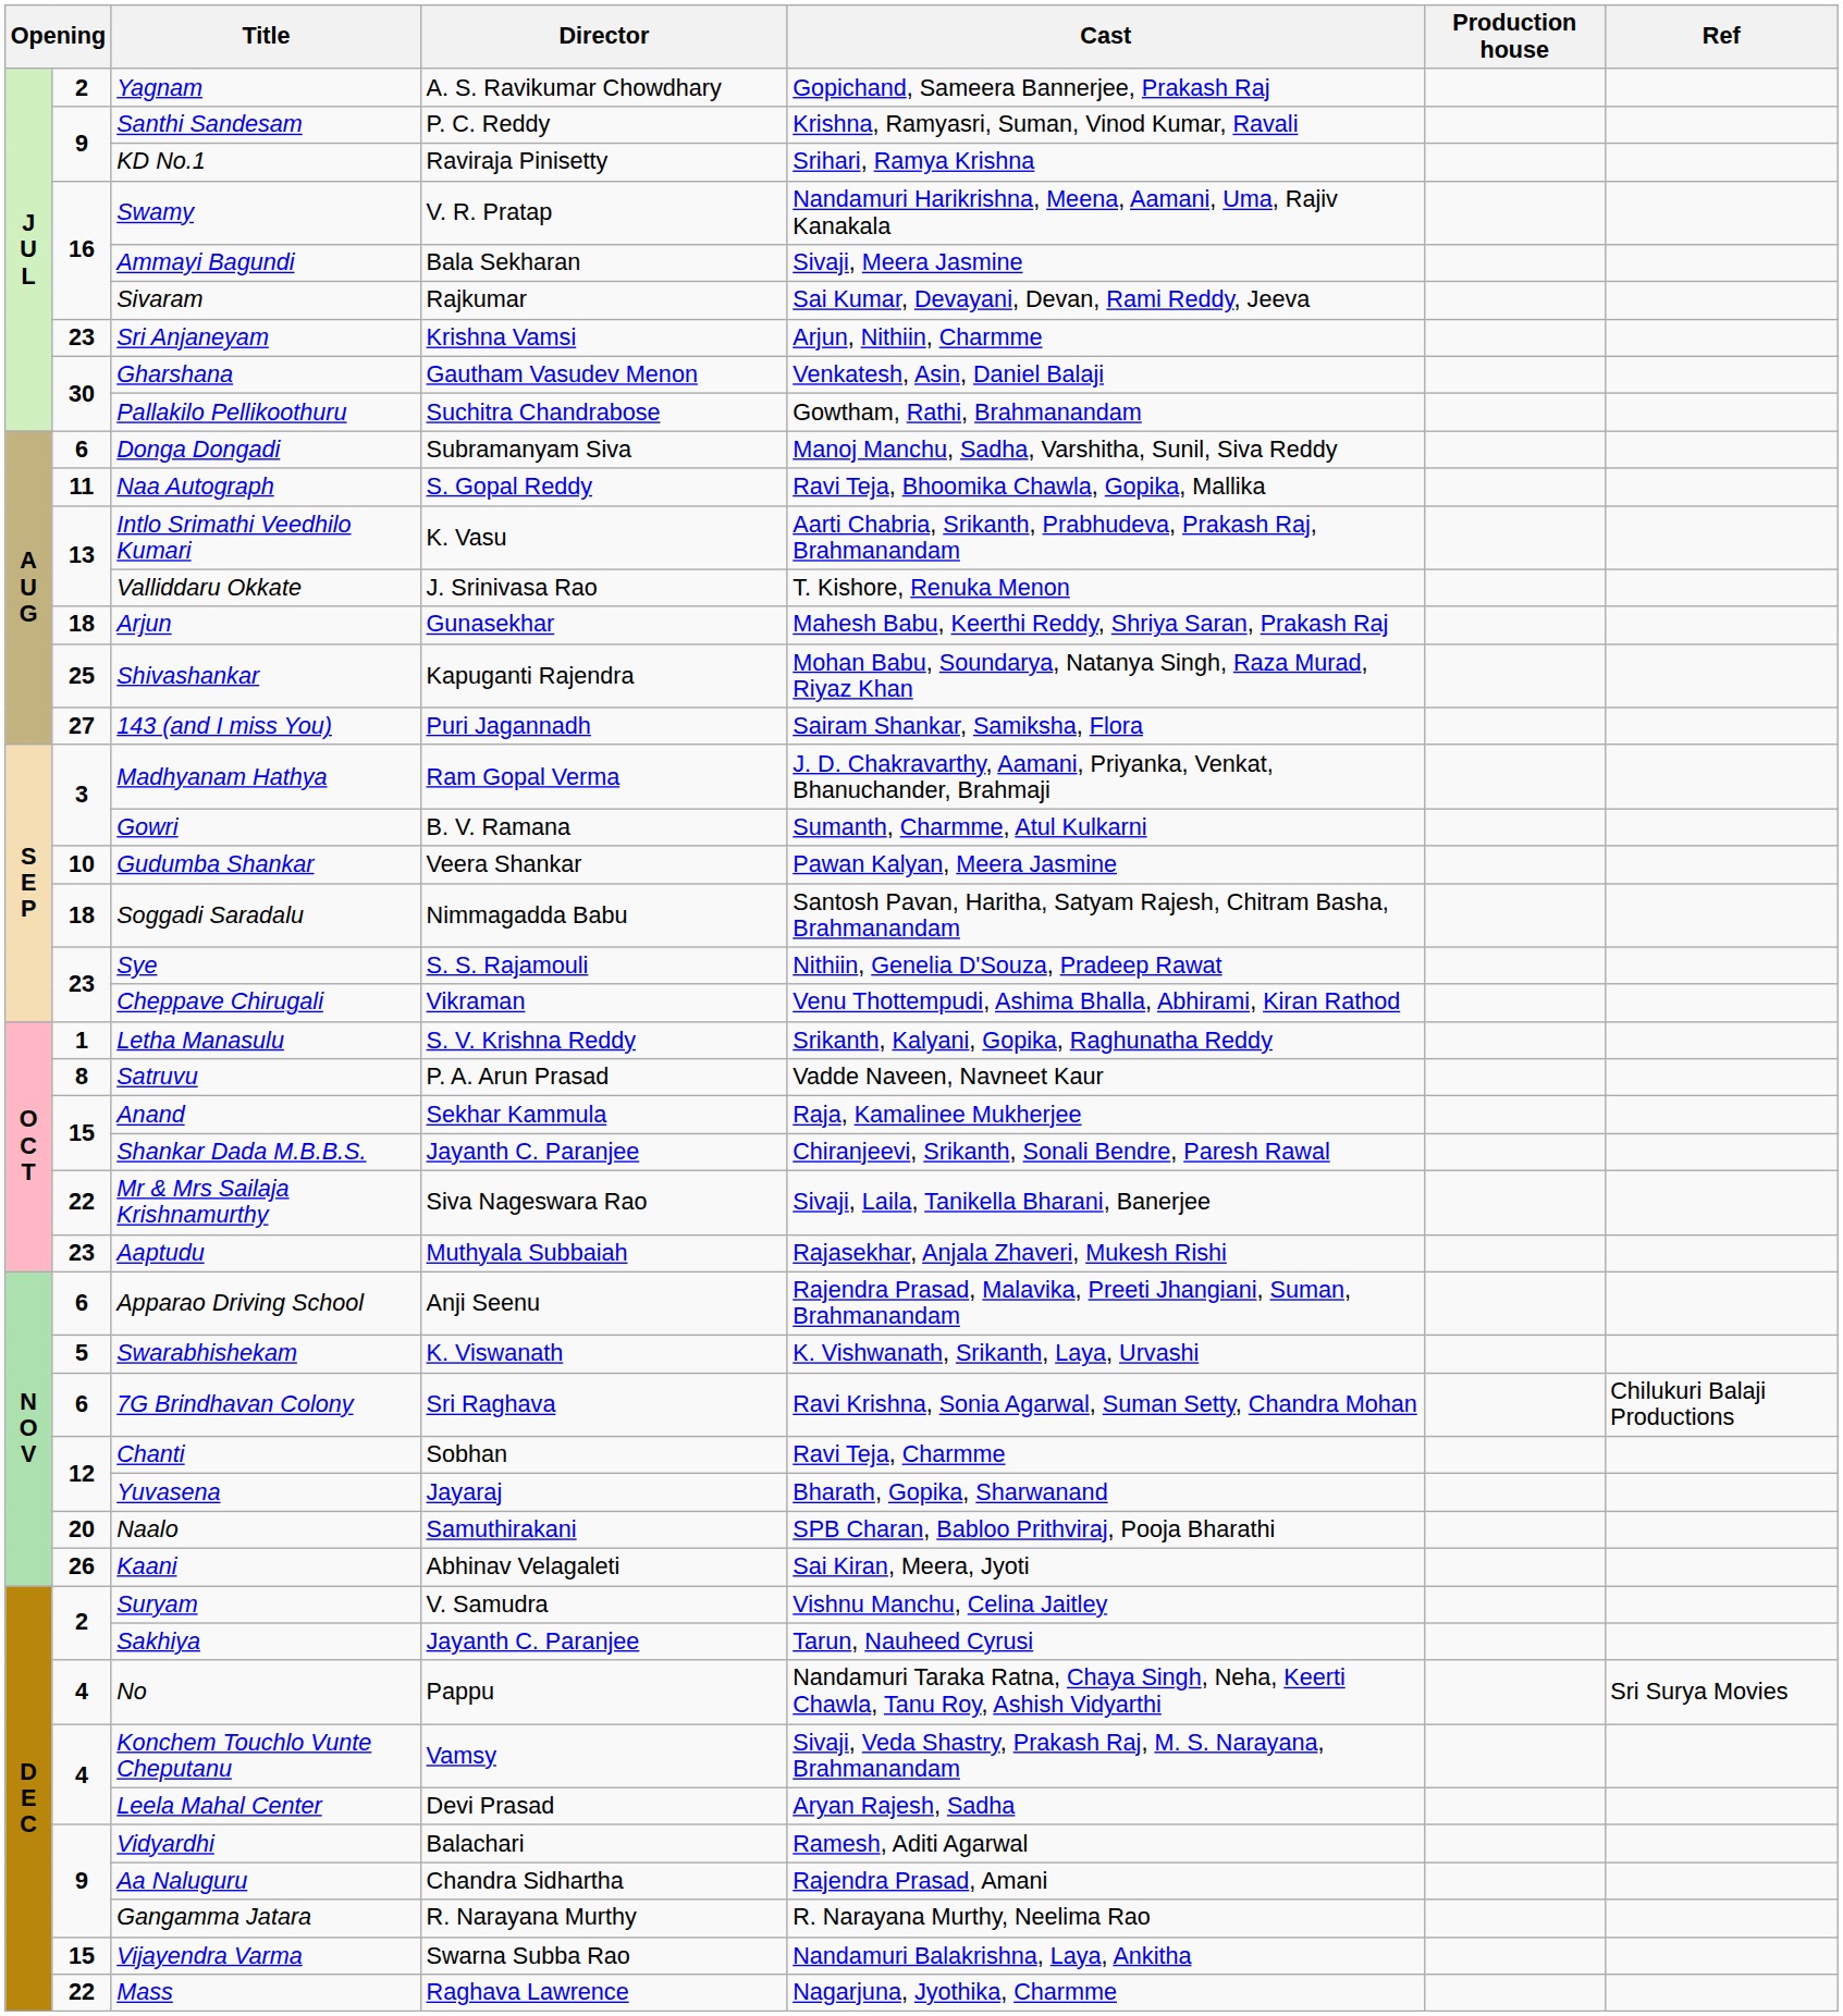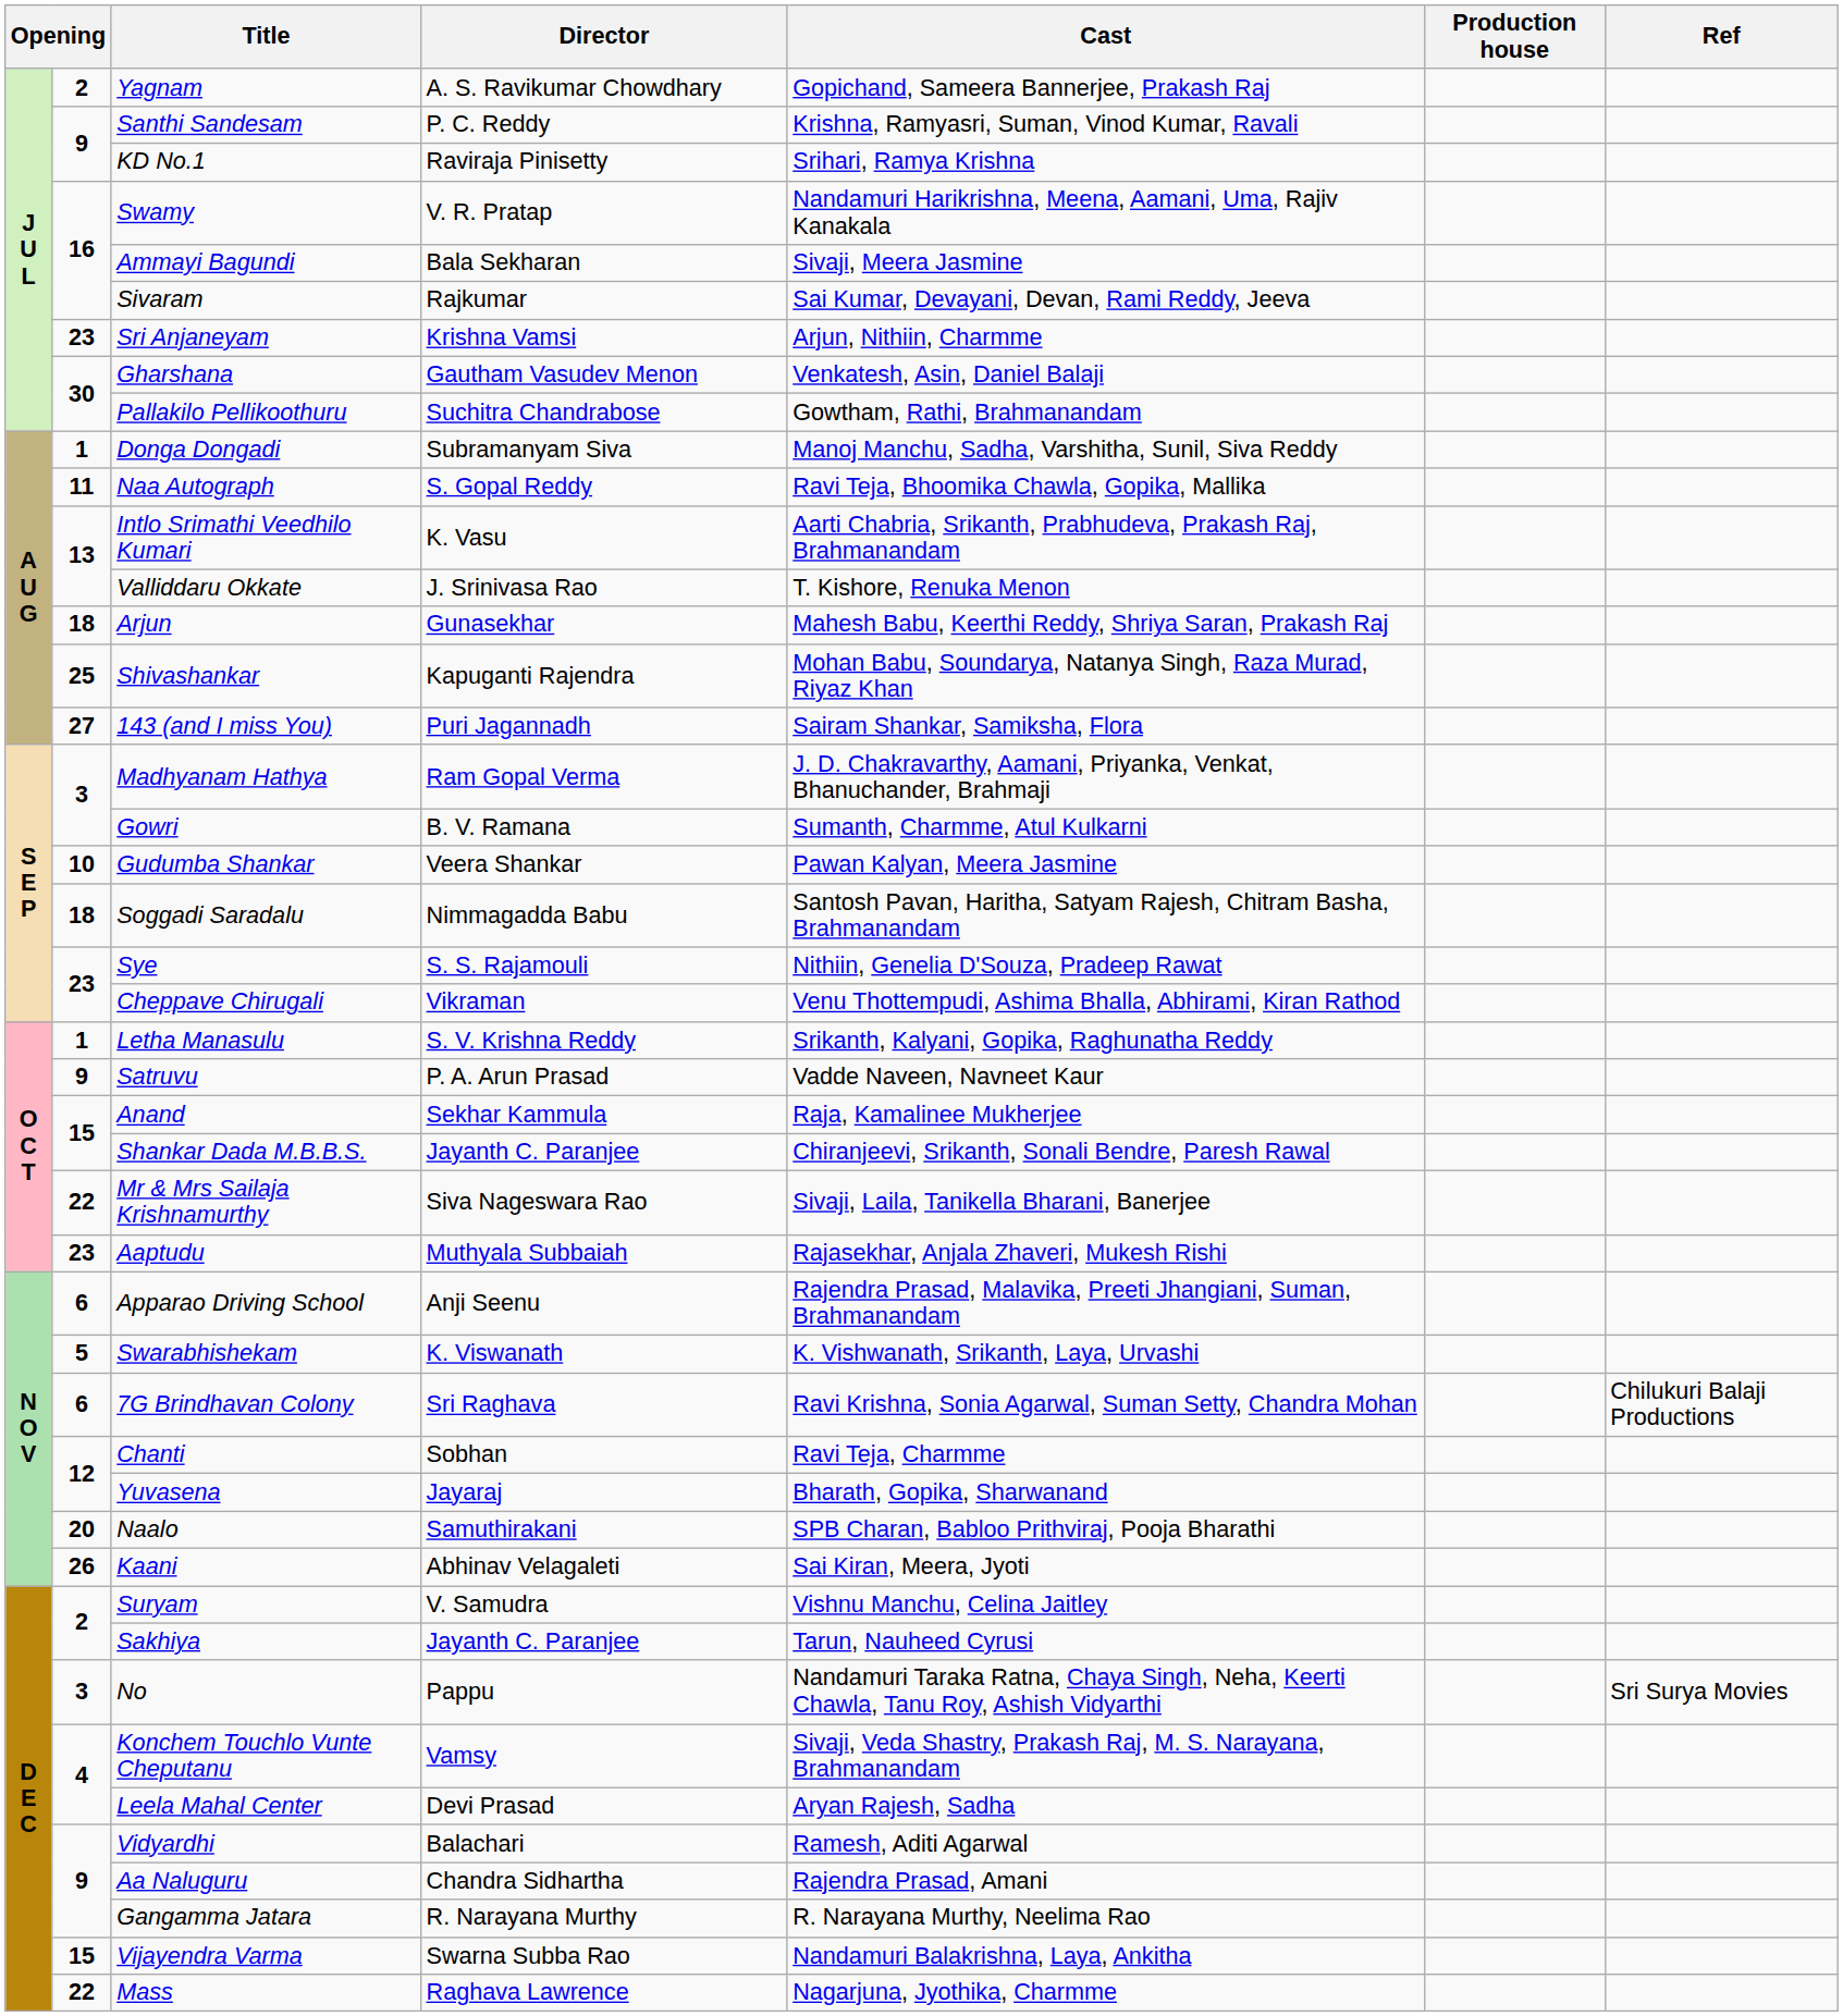Donga Dongadi | column 2: 6 -> 1
Satruvu | column 2: 8 -> 9
No | column 2: 4 -> 3
